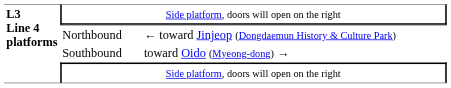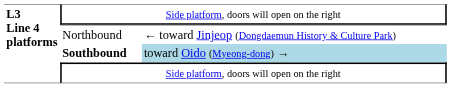Southbound | column 2: normal -> bold
Southbound | column 3: no background -> lightblue background
